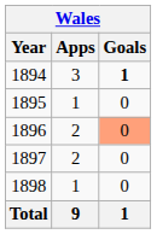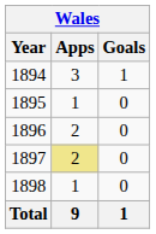1894 | Goals: bold -> normal
1896 | Goals: lightsalmon background -> no background
1897 | Apps: no background -> khaki background
